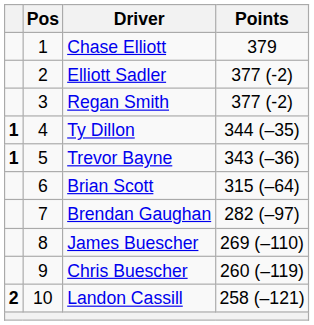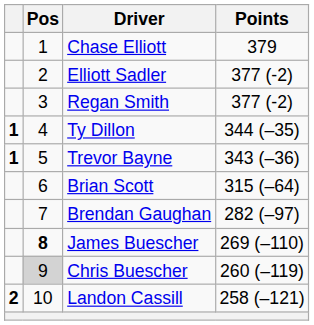James Buescher | Pos: normal -> bold
Chris Buescher | Pos: no background -> lightgrey background
